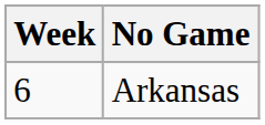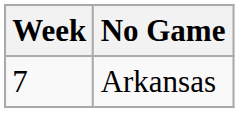Arkansas | Week: 6 -> 7
